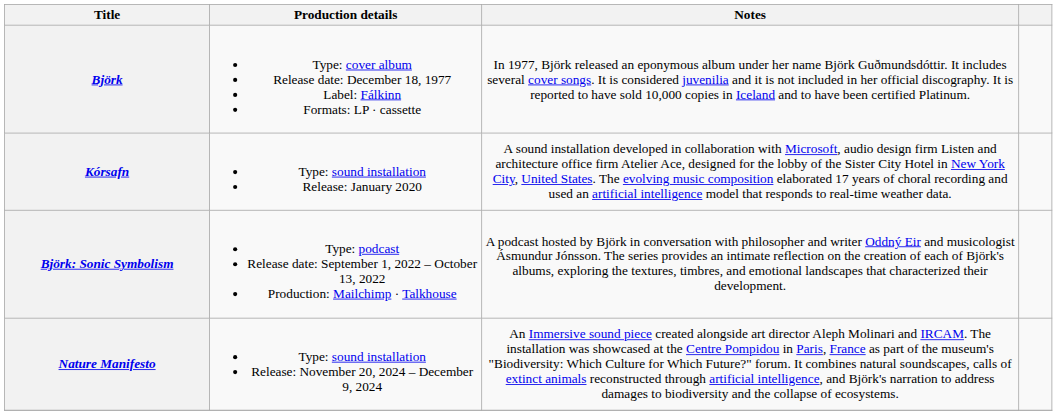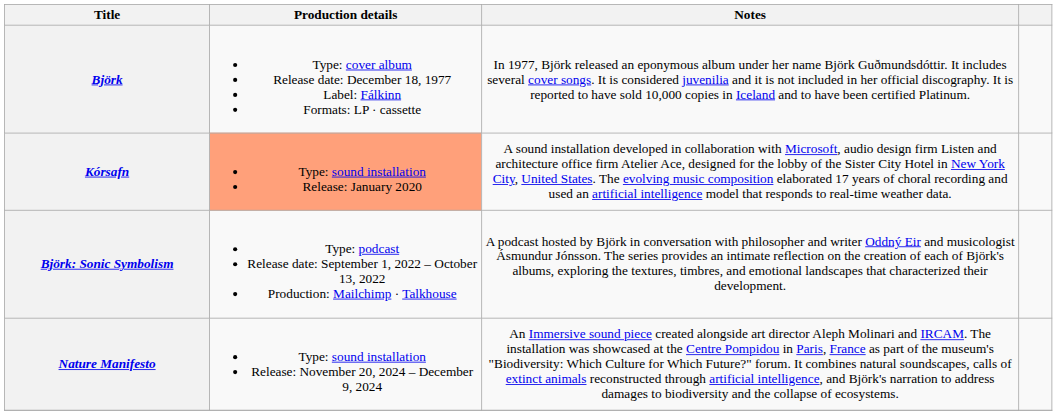Kórsafn | Production details: no background -> lightsalmon background
